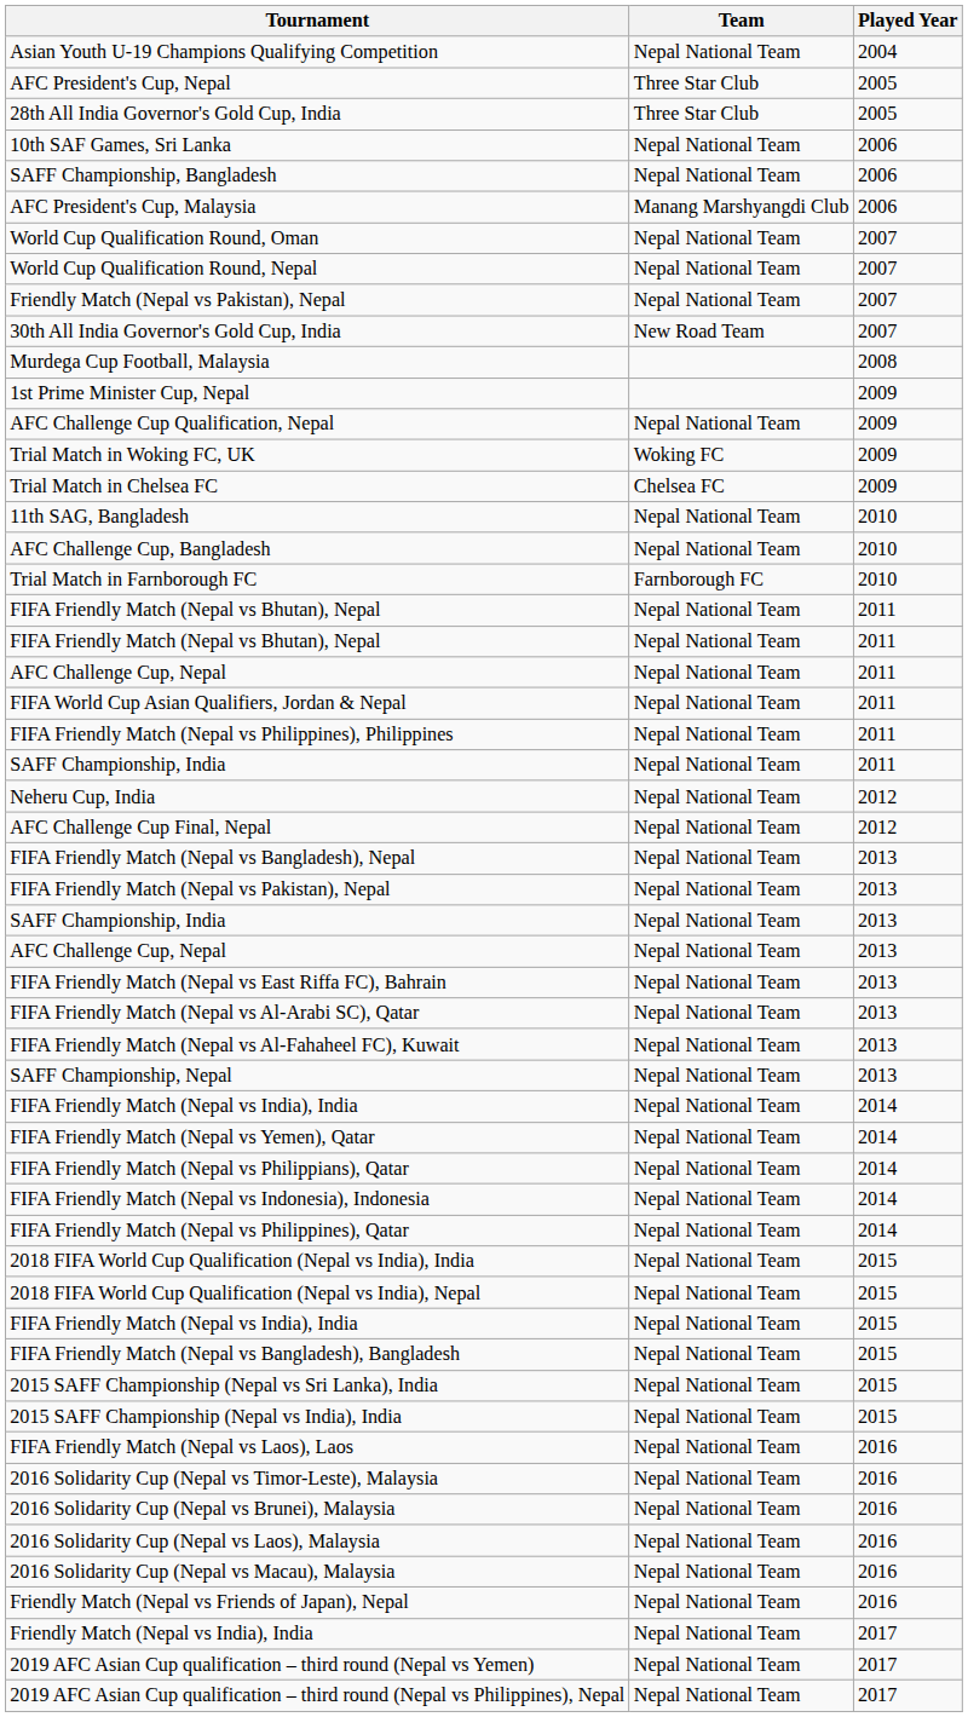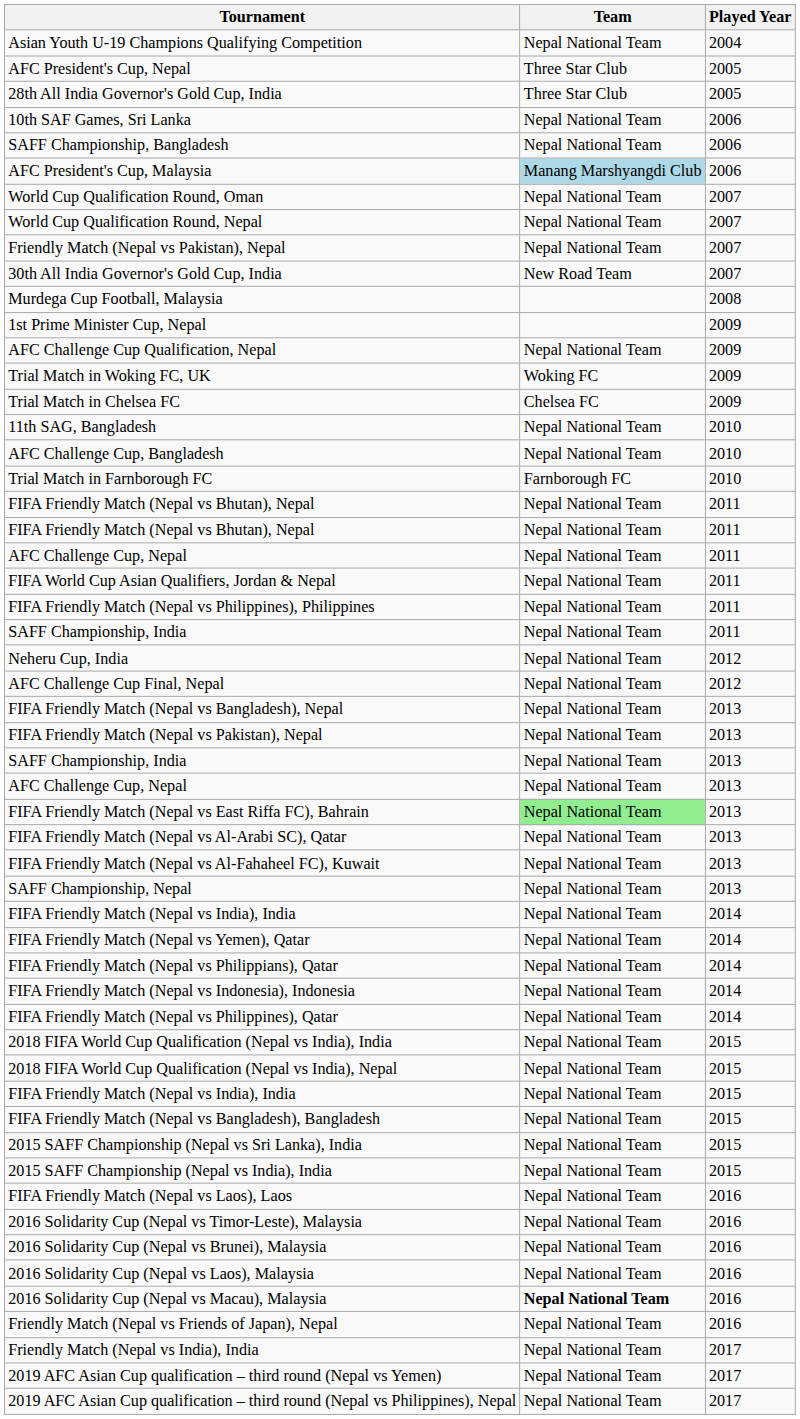AFC President's Cup, Malaysia | Team: no background -> lightblue background
FIFA Friendly Match (Nepal vs East Riffa FC), Bahrain | Team: no background -> lightgreen background
2016 Solidarity Cup (Nepal vs Macau), Malaysia | Team: normal -> bold
